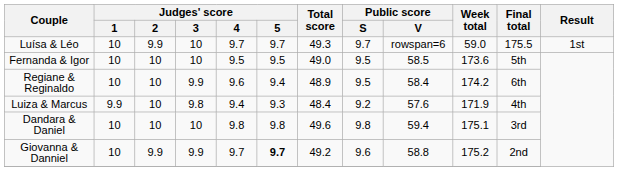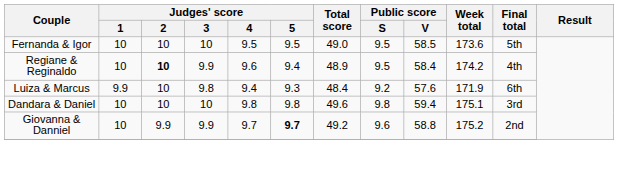- row: Luísa & Léo | 10 | 9.9 | 10 | 9.7 | 9.7 | 49.3 | 9.7 | rowspan=6 | 59.0 | 175.5 | 1st
Regiane & Reginaldo | Judges' score / 2: normal -> bold
Regiane & Reginaldo | Final total: 6th -> 4th
Luiza & Marcus | Final total: 4th -> 6th
